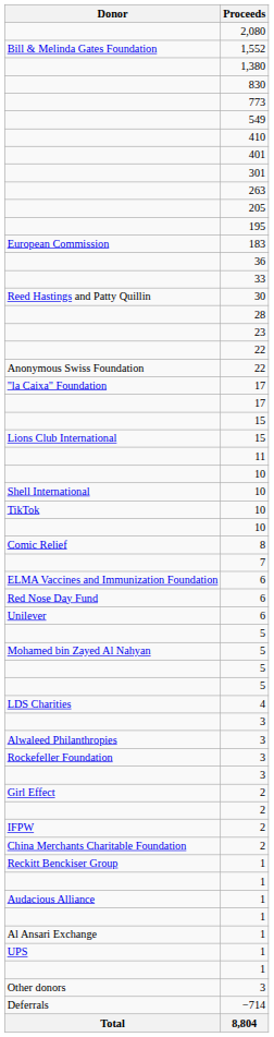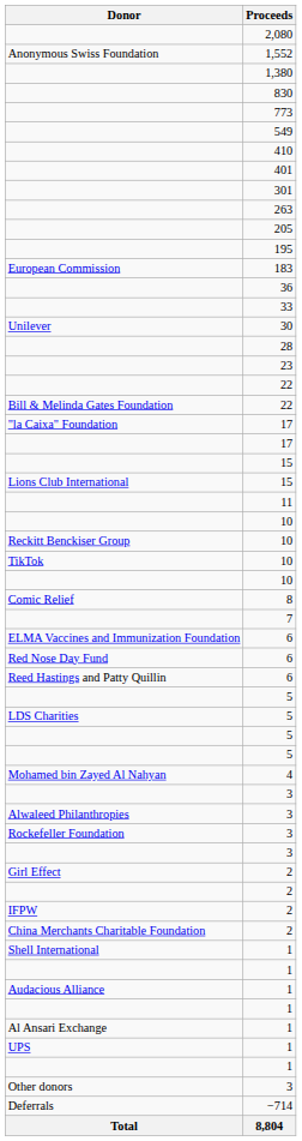row 3 | Donor: Bill & Melinda Gates Foundation -> Anonymous Swiss Foundation
row 17 | Donor: Reed Hastings and Patty Quillin -> Unilever
row 21 | Donor: Anonymous Swiss Foundation -> Bill & Melinda Gates Foundation
row 28 | Donor: Shell International -> Reckitt Benckiser Group
row 35 | Donor: Unilever -> Reed Hastings and Patty Quillin
row 37 | Donor: Mohamed bin Zayed Al Nahyan -> LDS Charities
row 40 | Donor: LDS Charities -> Mohamed bin Zayed Al Nahyan
row 49 | Donor: Reckitt Benckiser Group -> Shell International
